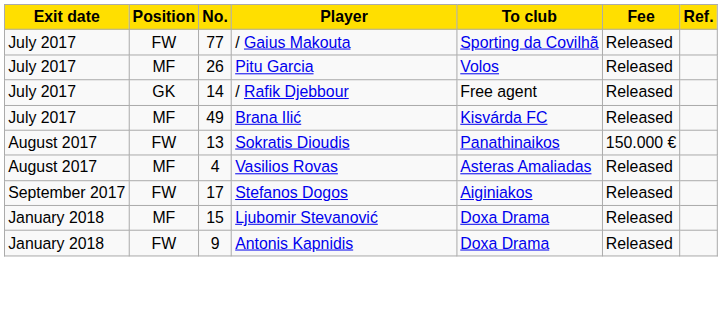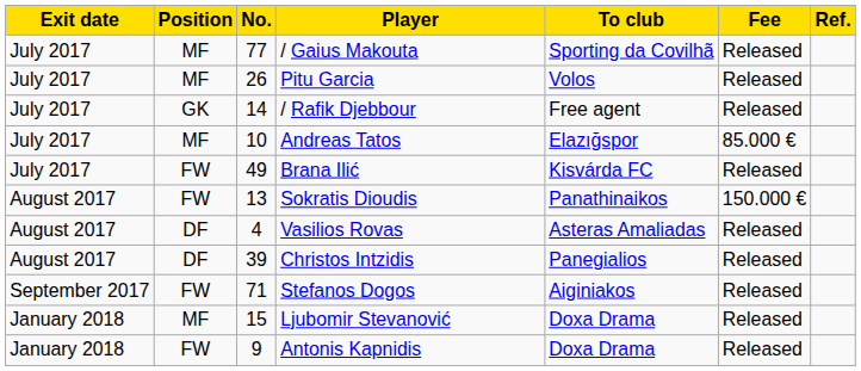/ Gaius Makouta | Position: FW -> MF
+ row: July 2017 | MF | 10 | Andreas Tatos | Elazığspor | 85.000 €
Brana Ilić | Position: MF -> FW
Vasilios Rovas | Position: MF -> DF
+ row: August 2017 | DF | 39 | Christos Intzidis | Panegialios | Released
Stefanos Dogos | No.: 17 -> 71
